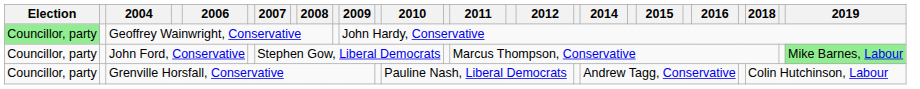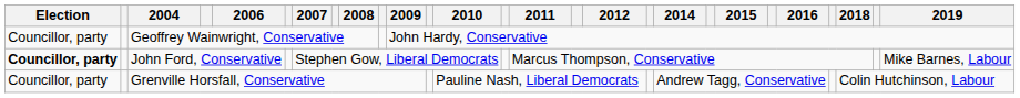Geoffrey Wainwright, Conservative | Election: lightgreen background -> no background
John Ford, Conservative | Election: normal -> bold
John Ford, Conservative | 2019: lightgreen background -> no background
